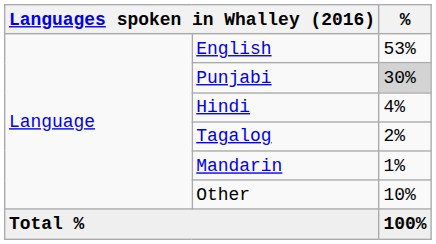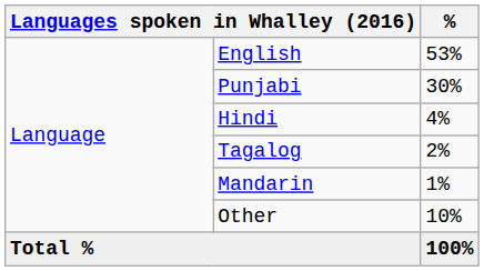Punjabi | %: lightgrey background -> no background
